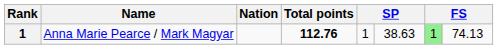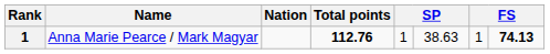Anna Marie Pearce / Mark Magyar | column 7: lightgreen background -> no background
Anna Marie Pearce / Mark Magyar | column 8: normal -> bold
